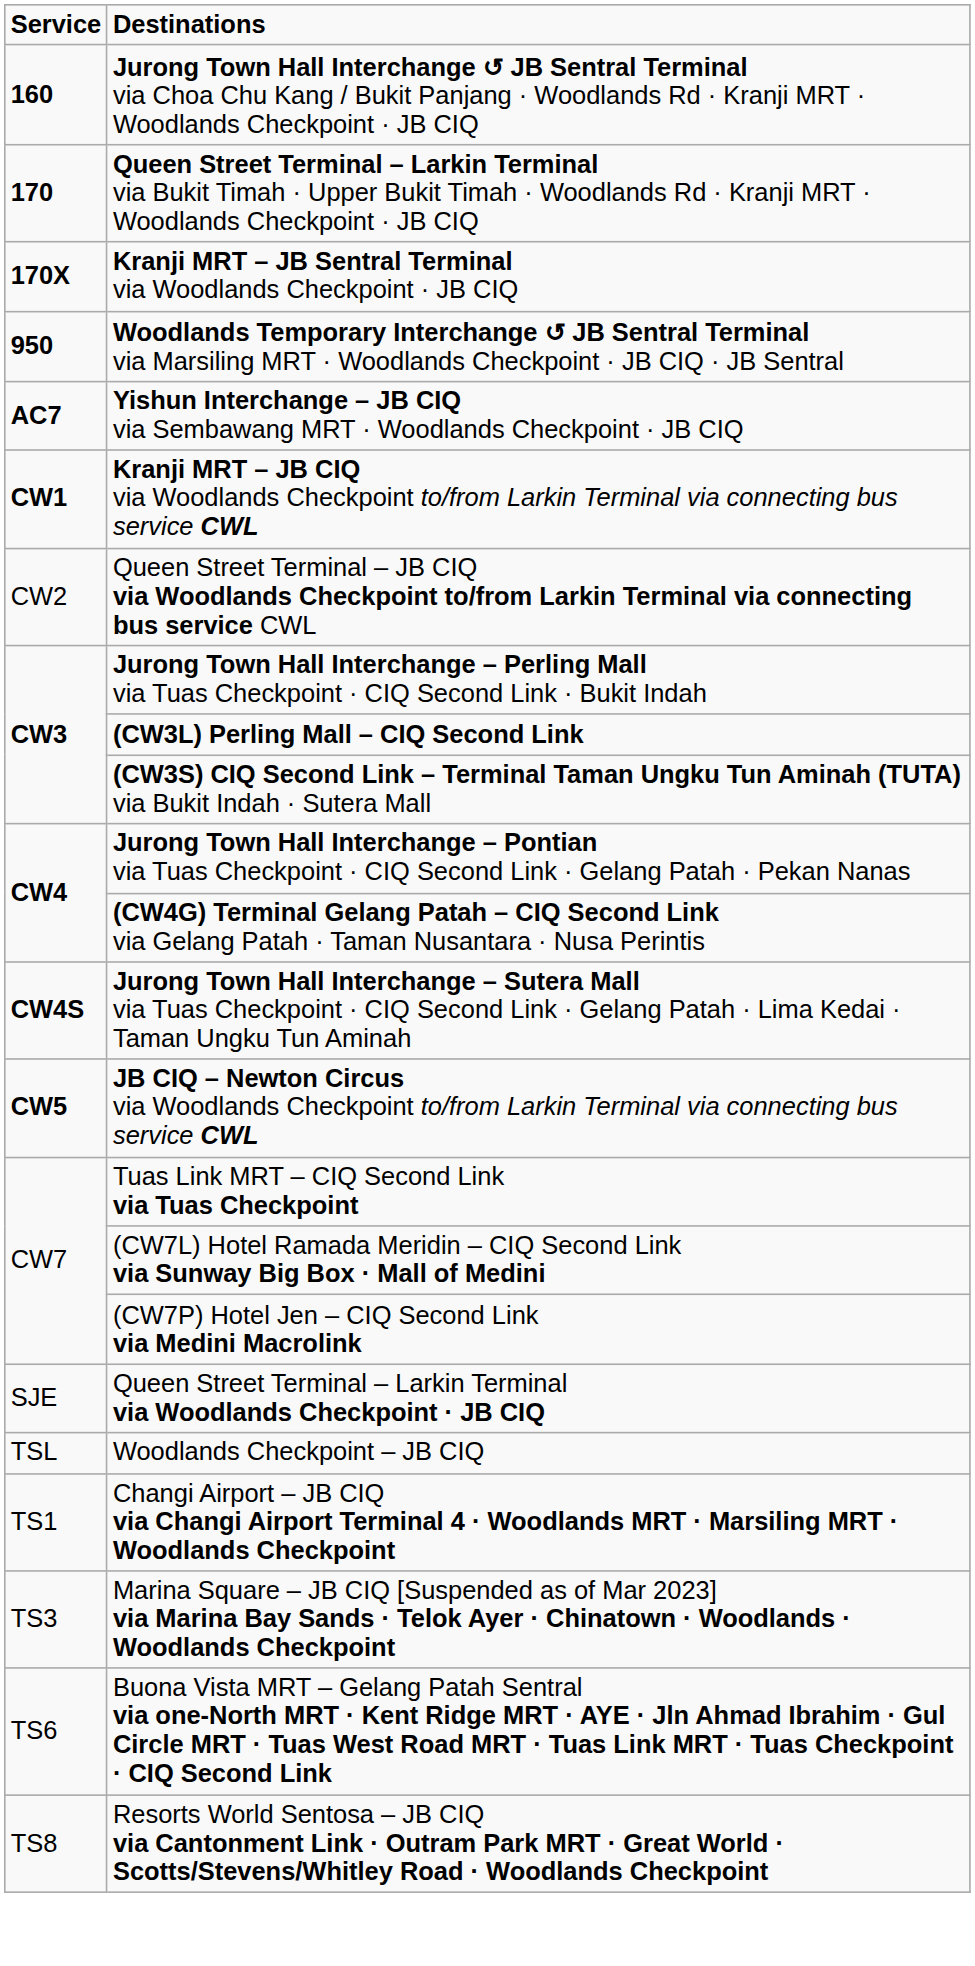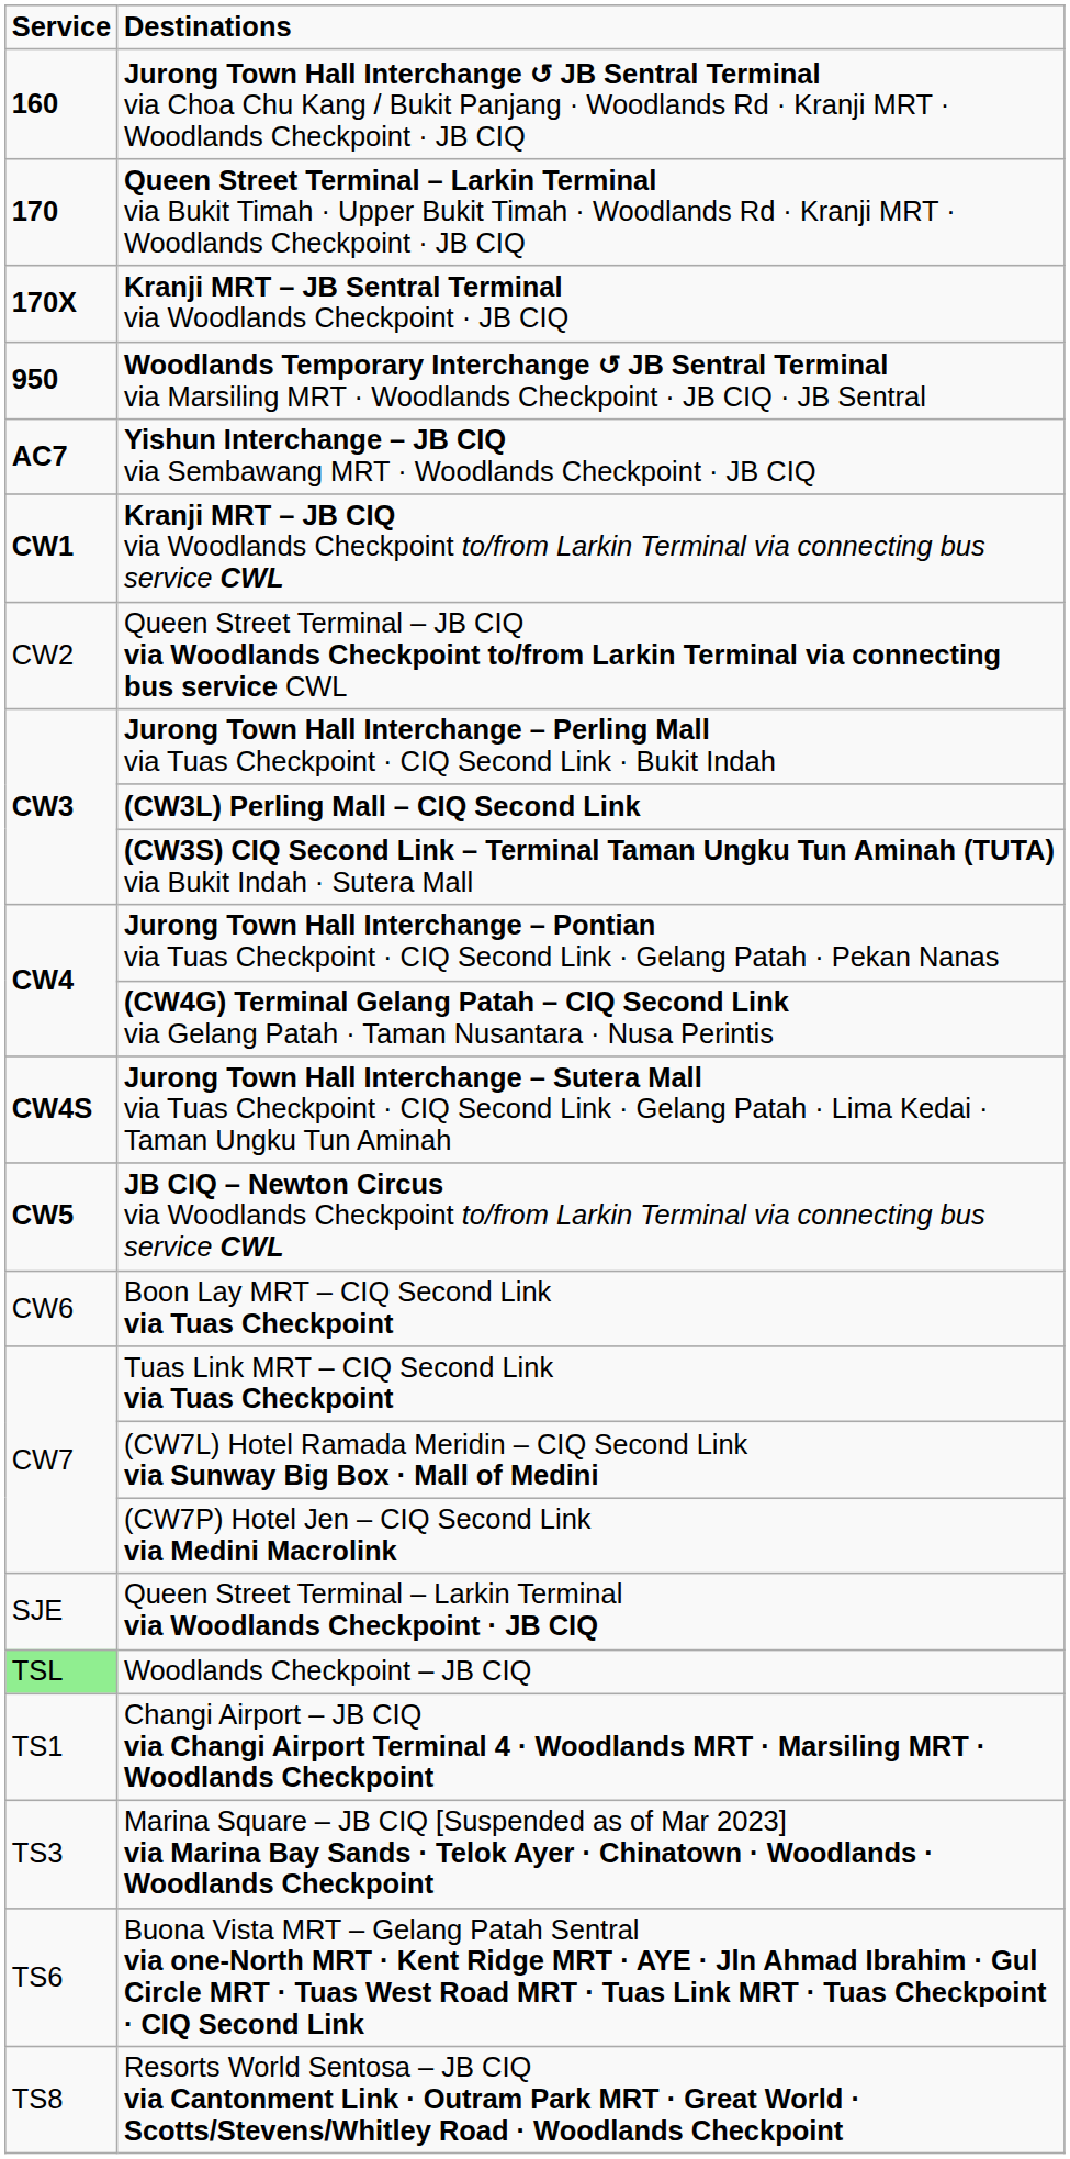+ row: CW6 | Boon Lay MRT – CIQ Second Link via Tuas Checkpoint
Woodlands Checkpoint – JB CIQ | Service: no background -> lightgreen background
